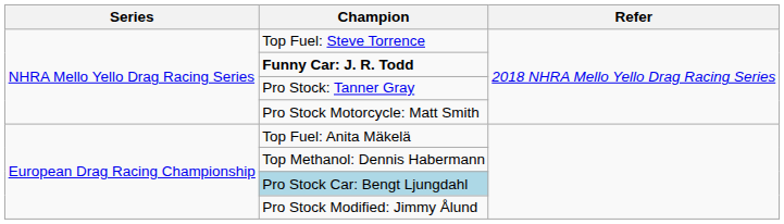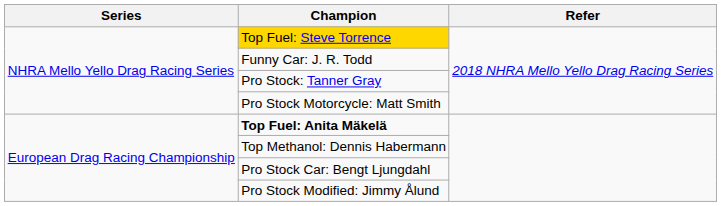Top Fuel: Steve Torrence | Champion: no background -> gold background
Funny Car: J. R. Todd | Champion: bold -> normal
Top Fuel: Anita Mäkelä | Champion: normal -> bold
Pro Stock Car: Bengt Ljungdahl | Champion: lightblue background -> no background
